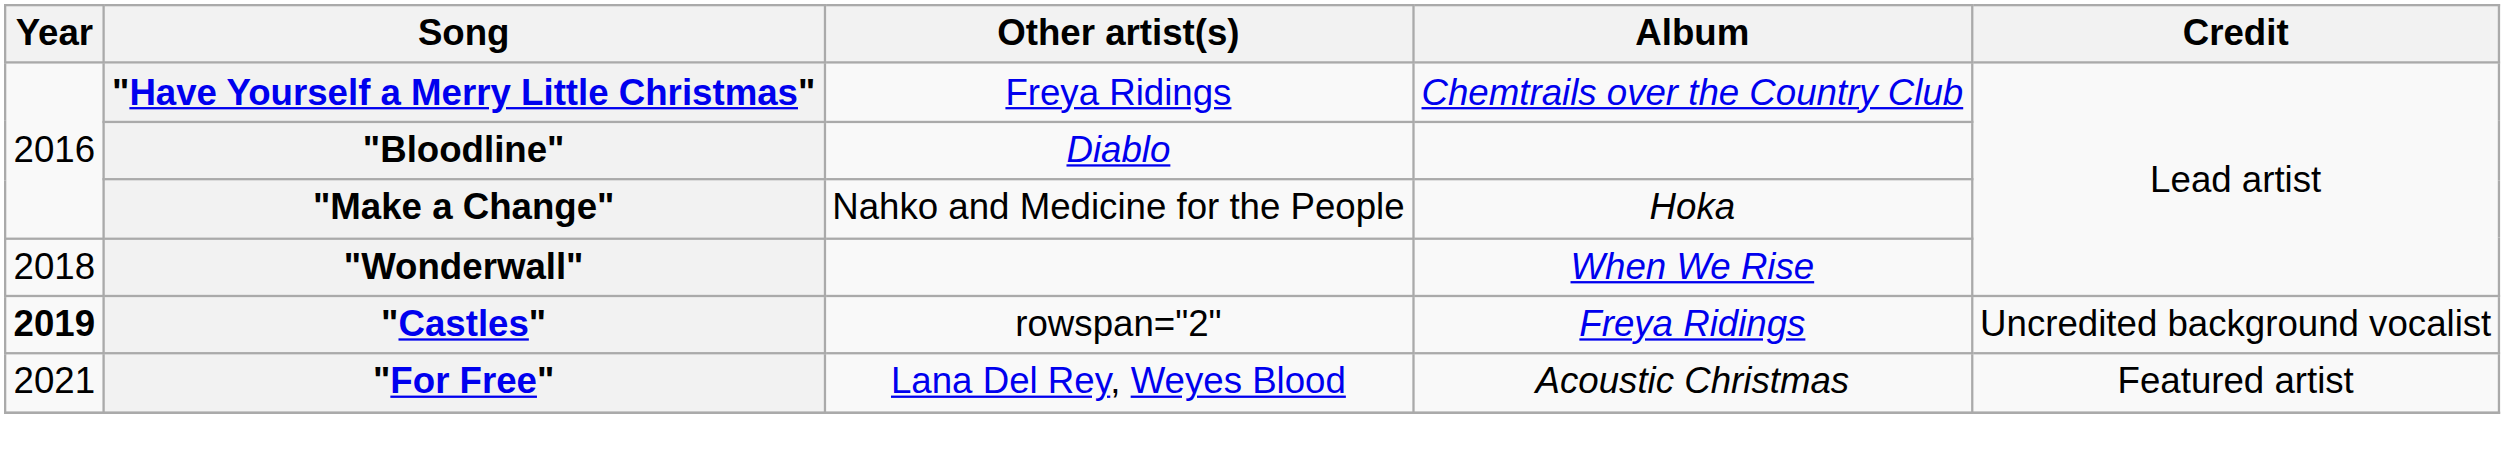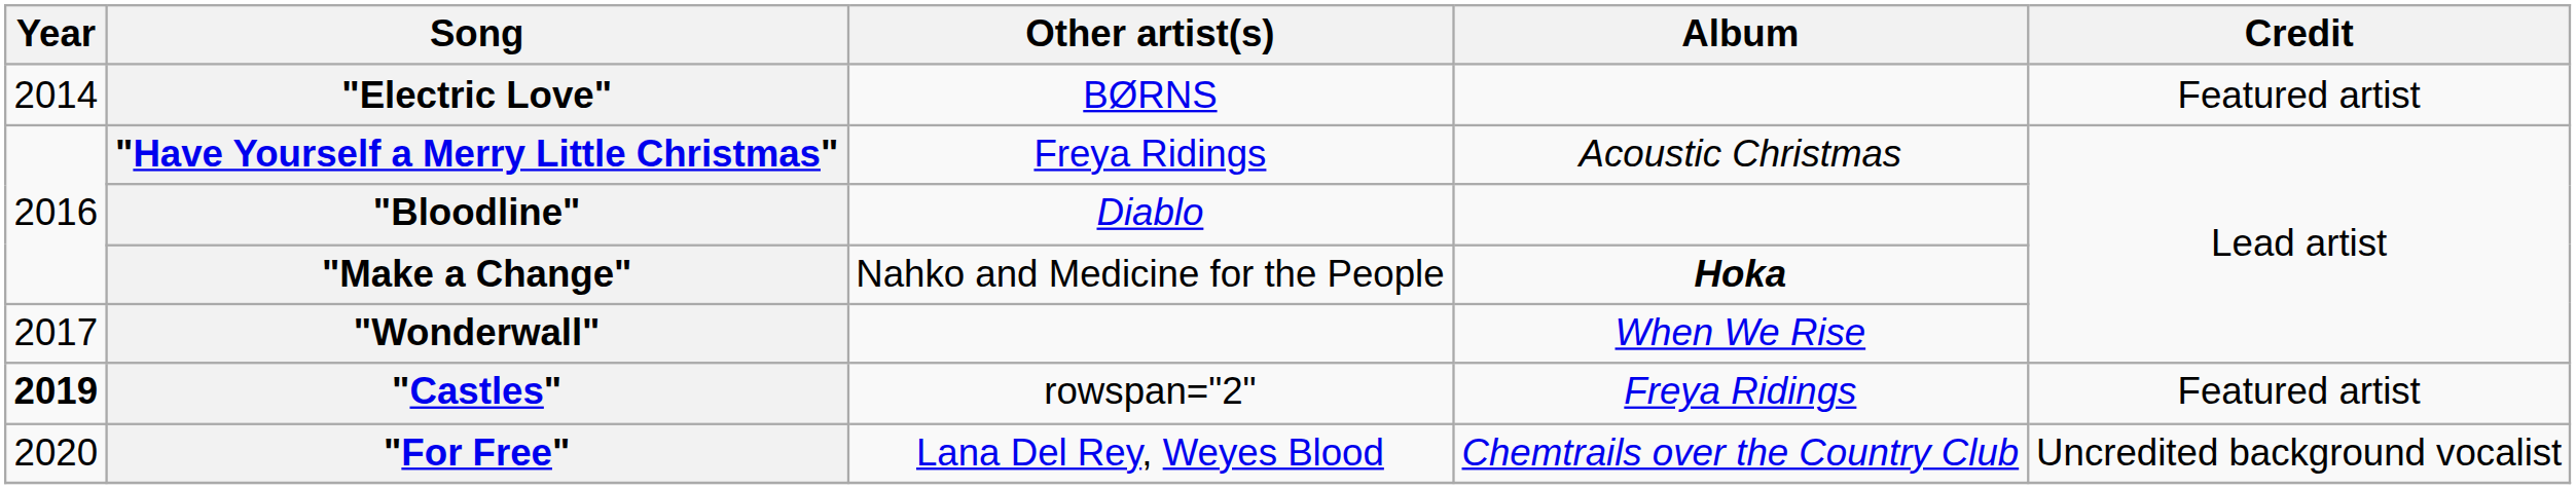+ row: 2014 | "Electric Love" | BØRNS | Featured artist
"Have Yourself a Merry Little Christmas" | Album: Chemtrails over the Country Club -> Acoustic Christmas
"Make a Change" | Album: normal -> bold
"Wonderwall" | Year: 2018 -> 2017
"Castles" | Credit: Uncredited background vocalist -> Featured artist
"For Free" | Year: 2021 -> 2020
"For Free" | Album: Acoustic Christmas -> Chemtrails over the Country Club
"For Free" | Credit: Featured artist -> Uncredited background vocalist
